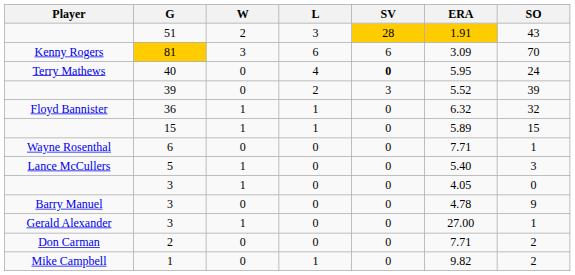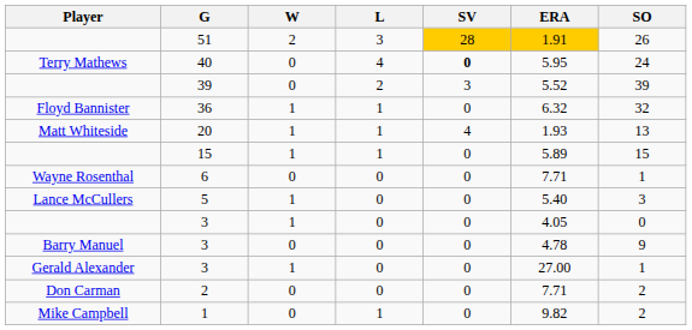51 | SO: 43 -> 26
- row: Kenny Rogers | 81 | 3 | 6 | 6 | 3.09 | 70
+ row: Matt Whiteside | 20 | 1 | 1 | 4 | 1.93 | 13
